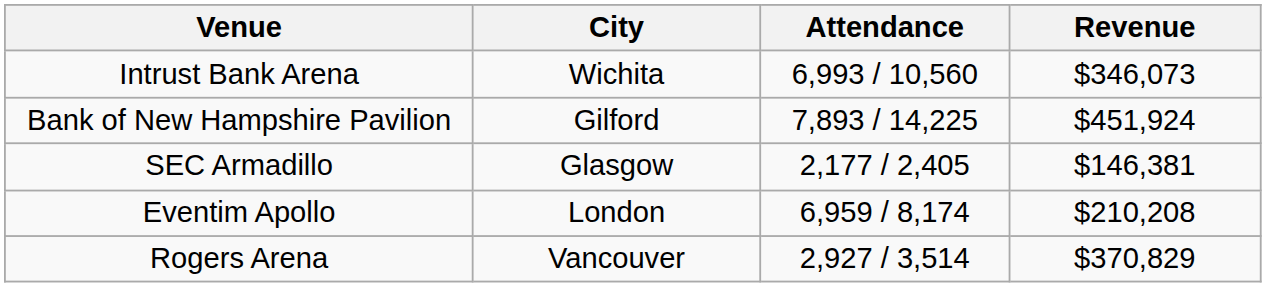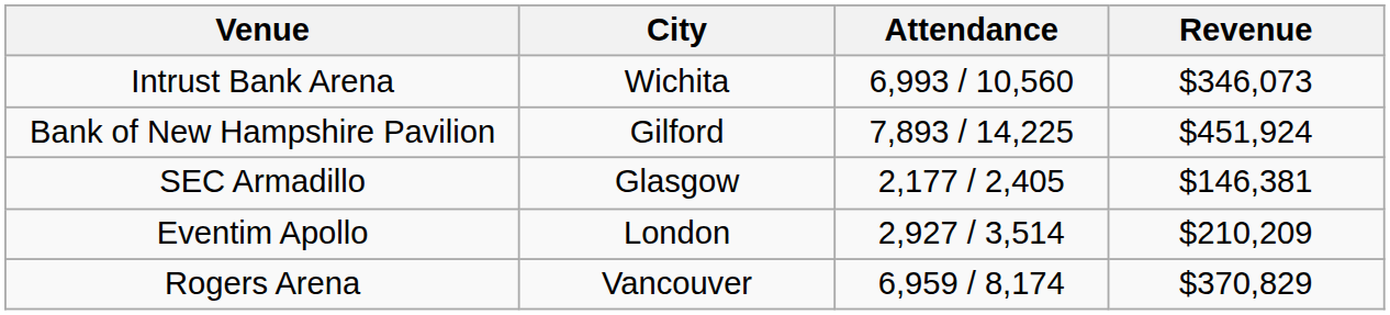Eventim Apollo | Attendance: 6,959 / 8,174 -> 2,927 / 3,514
Eventim Apollo | Revenue: $210,208 -> $210,209
Rogers Arena | Attendance: 2,927 / 3,514 -> 6,959 / 8,174
